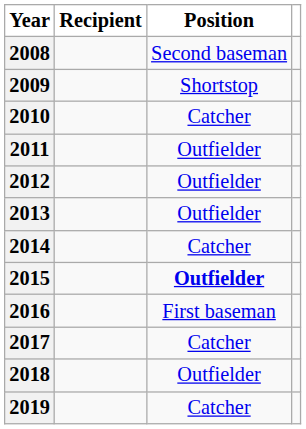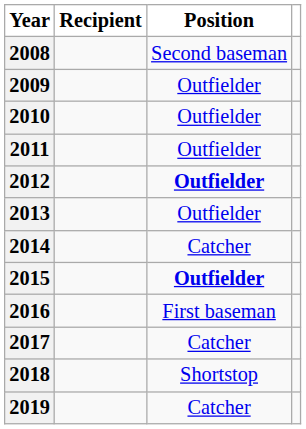2009 | Position: Shortstop -> Outfielder
2010 | Position: Catcher -> Outfielder
2012 | Position: normal -> bold
2018 | Position: Outfielder -> Shortstop
